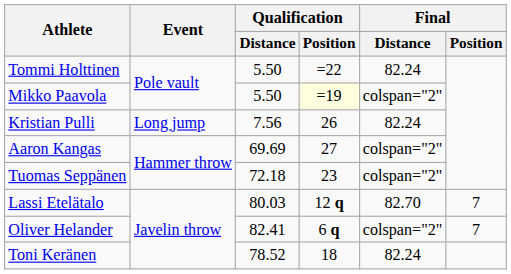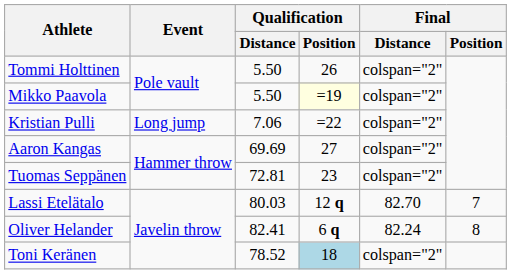Tommi Holttinen | Qualification / Position: =22 -> 26
Tommi Holttinen | Final / Distance: 82.24 -> colspan="2"
Kristian Pulli | Qualification / Distance: 7.56 -> 7.06
Kristian Pulli | Qualification / Position: 26 -> =22
Kristian Pulli | Final / Distance: 82.24 -> colspan="2"
Tuomas Seppänen | Qualification / Distance: 72.18 -> 72.81
Oliver Helander | Final / Distance: colspan="2" -> 82.24
Oliver Helander | Final / Position: 7 -> 8
Toni Keränen | Qualification / Position: no background -> lightblue background
Toni Keränen | Final / Distance: 82.24 -> colspan="2"
